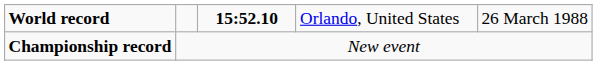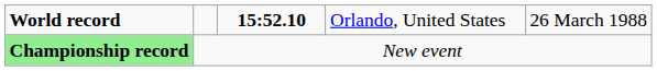Championship record | column 1: no background -> lightgreen background
